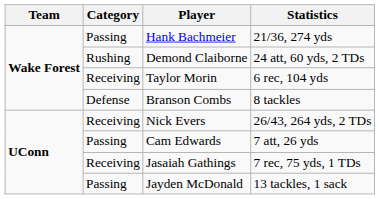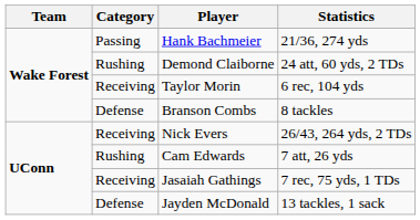Cam Edwards | Category: Passing -> Rushing
Jayden McDonald | Category: Passing -> Defense
